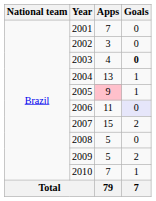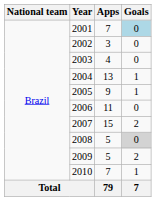2001 | Goals: no background -> lightblue background
2003 | Goals: bold -> normal
2005 | Apps: pink background -> no background
2006 | Goals: lavender background -> no background
2008 | Goals: no background -> lightgrey background
